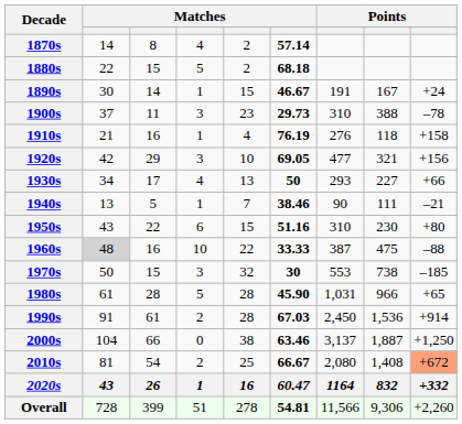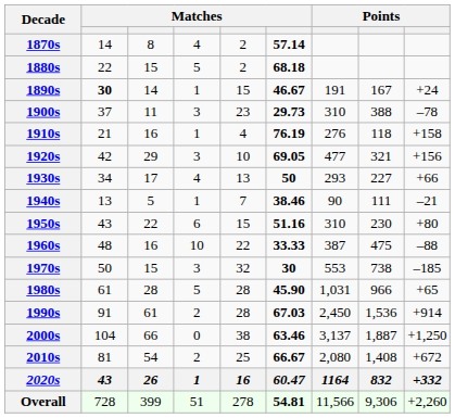1890s | column 2: normal -> bold
1960s | column 2: lightgrey background -> no background
2010s | column 9: lightsalmon background -> no background
